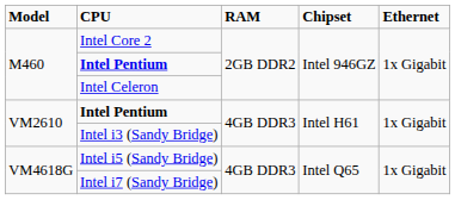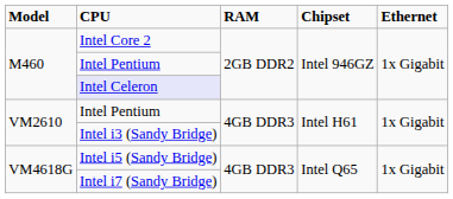M460 / Intel Pentium | CPU: bold -> normal
Intel Celeron | CPU: no background -> lavender background
VM2610 / Intel Pentium | CPU: bold -> normal
